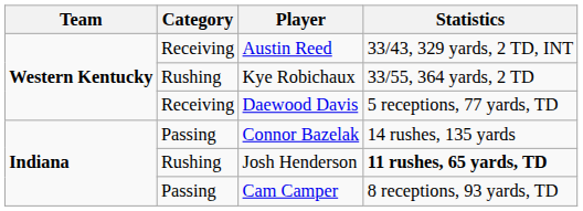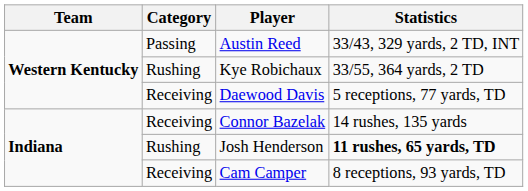Austin Reed | Category: Receiving -> Passing
Connor Bazelak | Category: Passing -> Receiving
Cam Camper | Category: Passing -> Receiving
